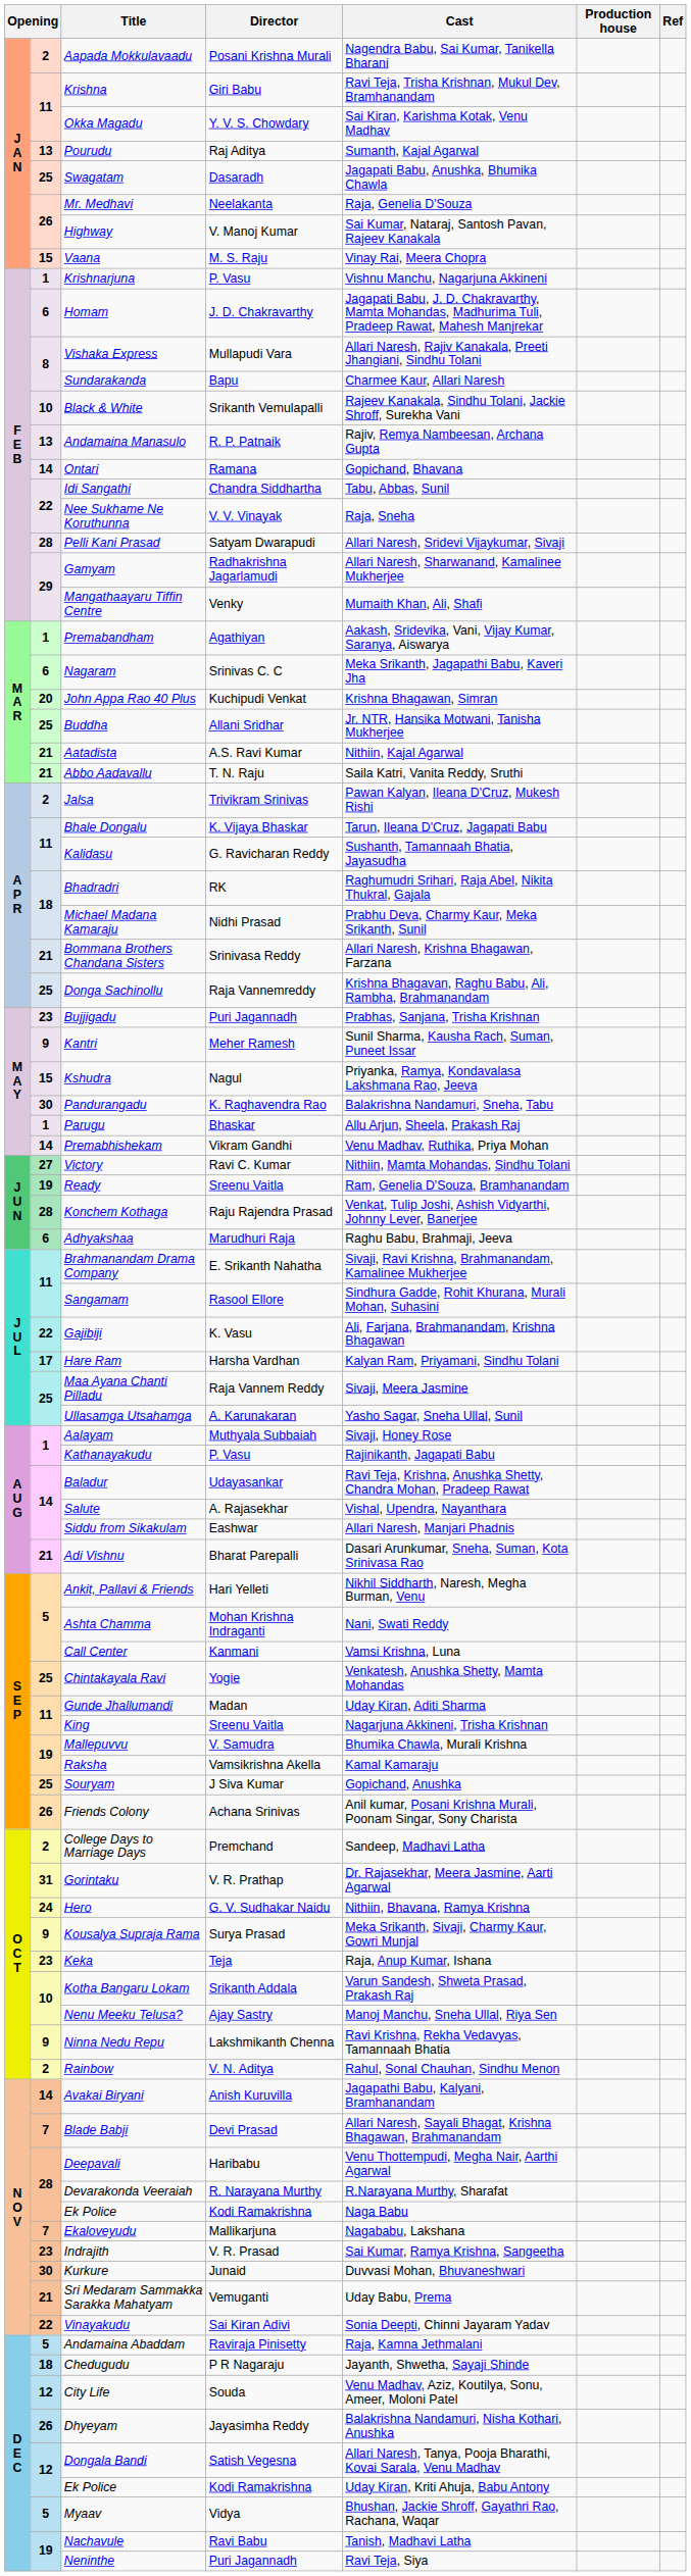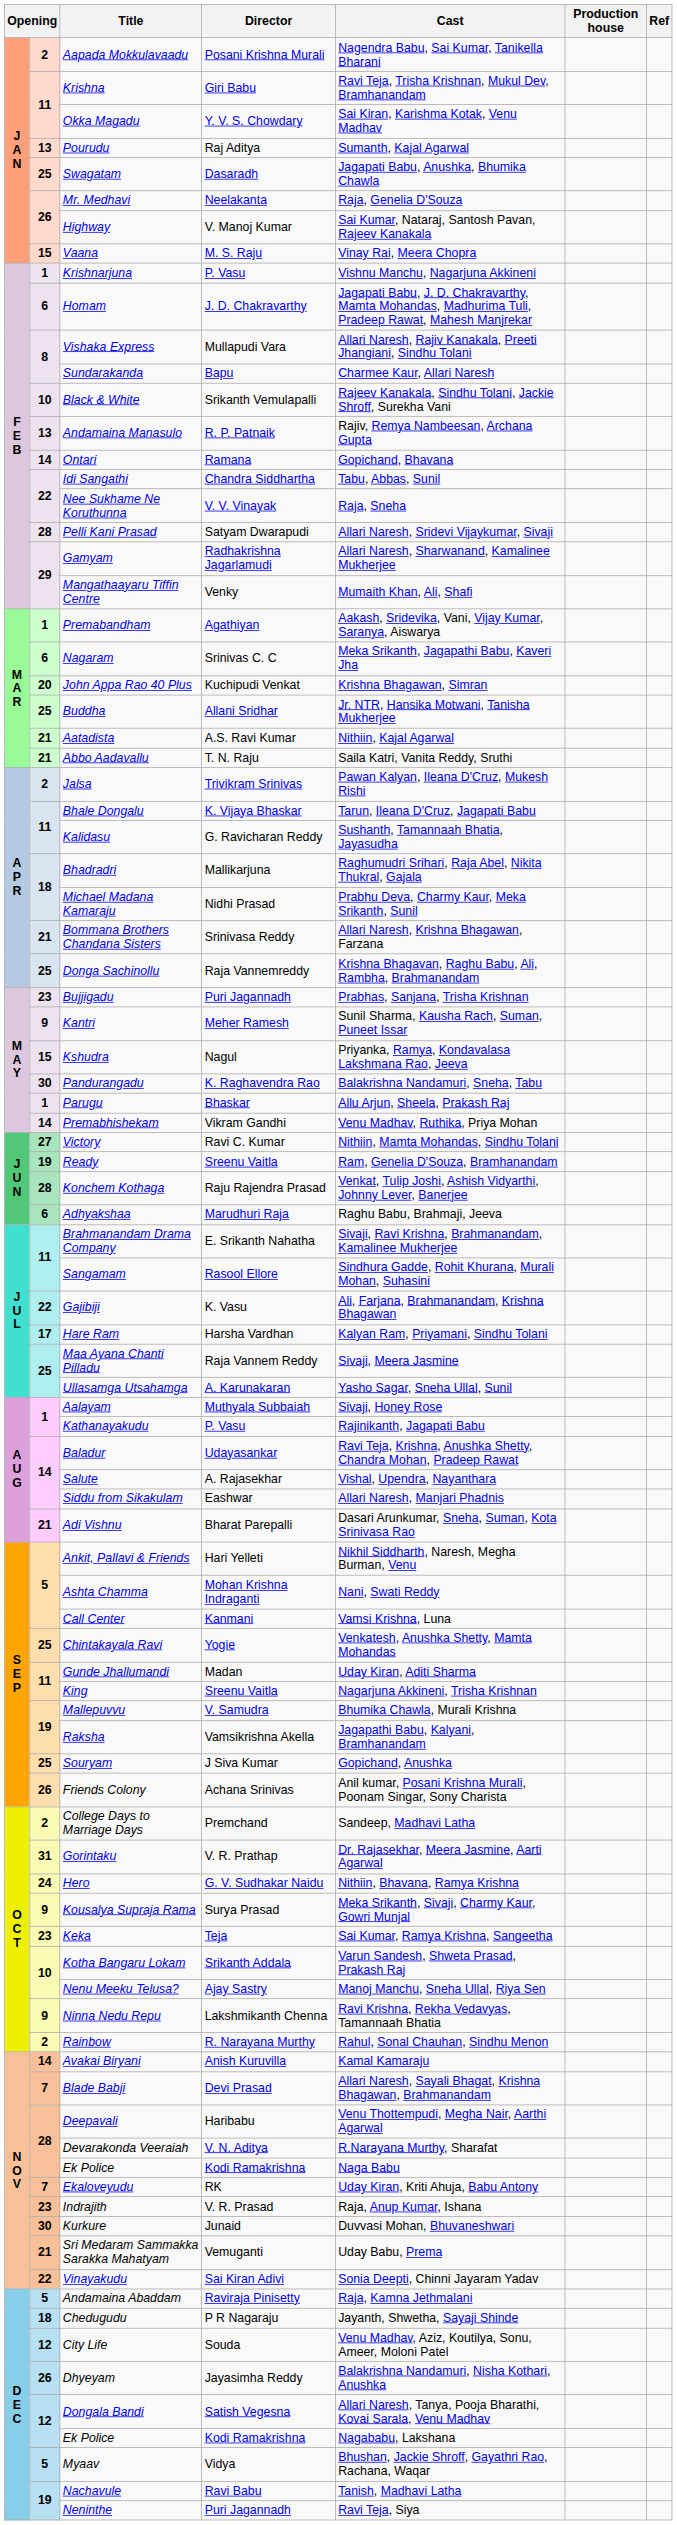Bhadradri | Director: RK -> Mallikarjuna
Raksha | Cast: Kamal Kamaraju -> Jagapathi Babu, Kalyani, Bramhanandam
Keka | Cast: Raja, Anup Kumar, Ishana -> Sai Kumar, Ramya Krishna, Sangeetha
Rainbow | Director: V. N. Aditya -> R. Narayana Murthy
Avakai Biryani | Cast: Jagapathi Babu, Kalyani, Bramhanandam -> Kamal Kamaraju
Devarakonda Veeraiah | Director: R. Narayana Murthy -> V. N. Aditya
Ekaloveyudu | Director: Mallikarjuna -> RK
Ekaloveyudu | Cast: Nagababu, Lakshana -> Uday Kiran, Kriti Ahuja, Babu Antony
Indrajith | Cast: Sai Kumar, Ramya Krishna, Sangeetha -> Raja, Anup Kumar, Ishana
12 / Ek Police | Cast: Uday Kiran, Kriti Ahuja, Babu Antony -> Nagababu, Lakshana
